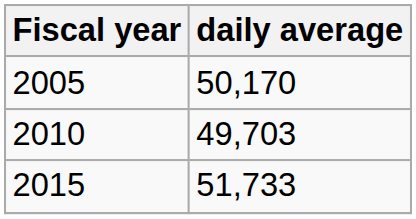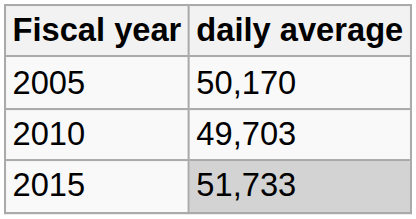2015 | daily average: no background -> lightgrey background
